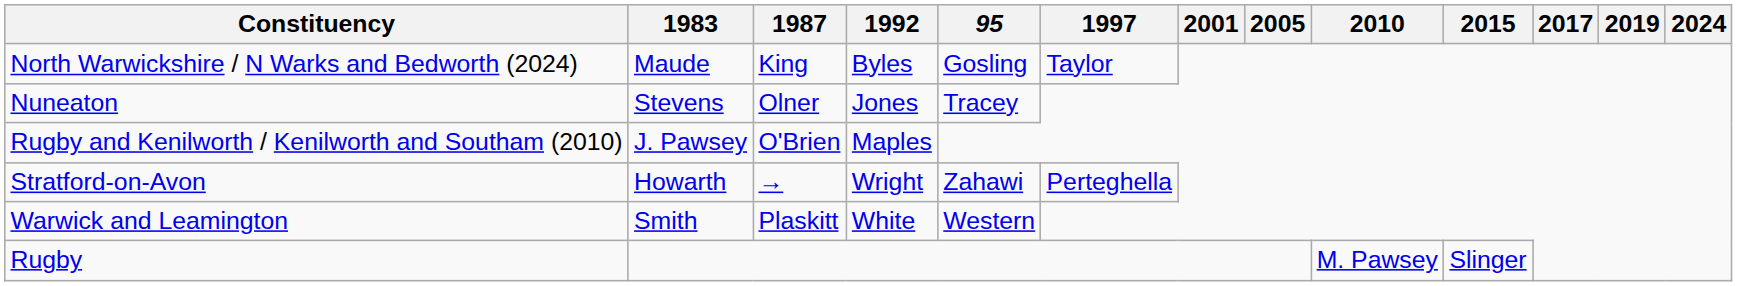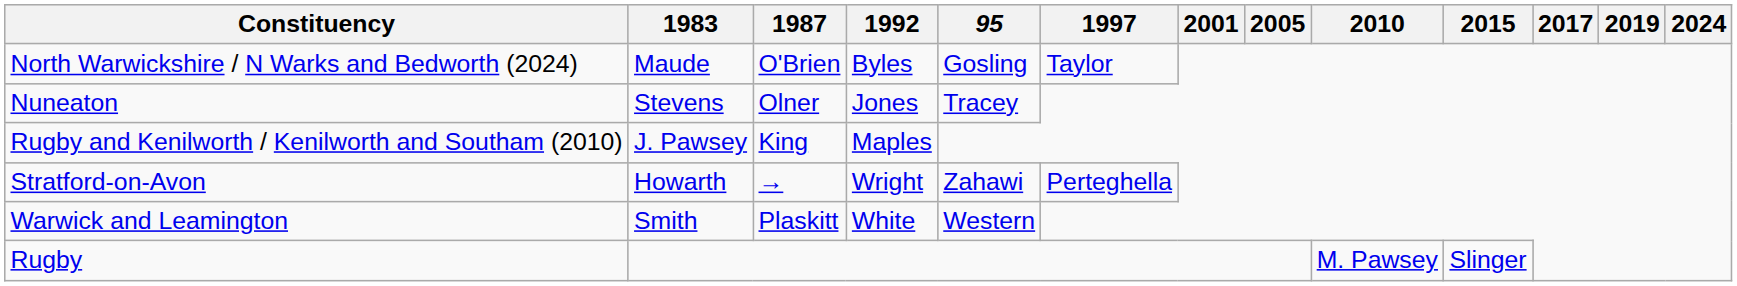North Warwickshire / N Warks and Bedworth (2024) | 1987: King -> O'Brien
Rugby and Kenilworth / Kenilworth and Southam (2010) | 1987: O'Brien -> King
